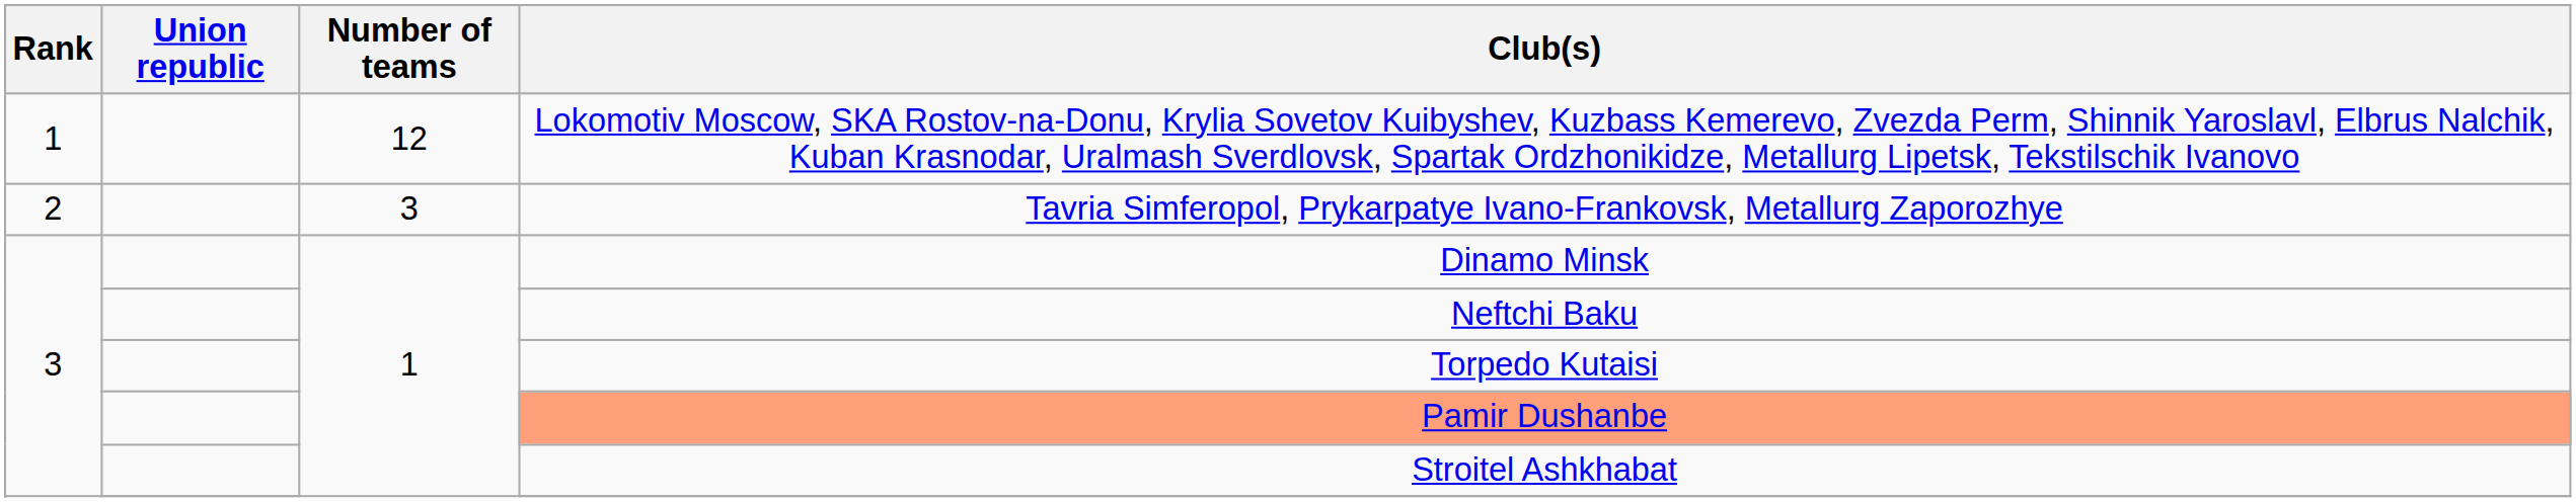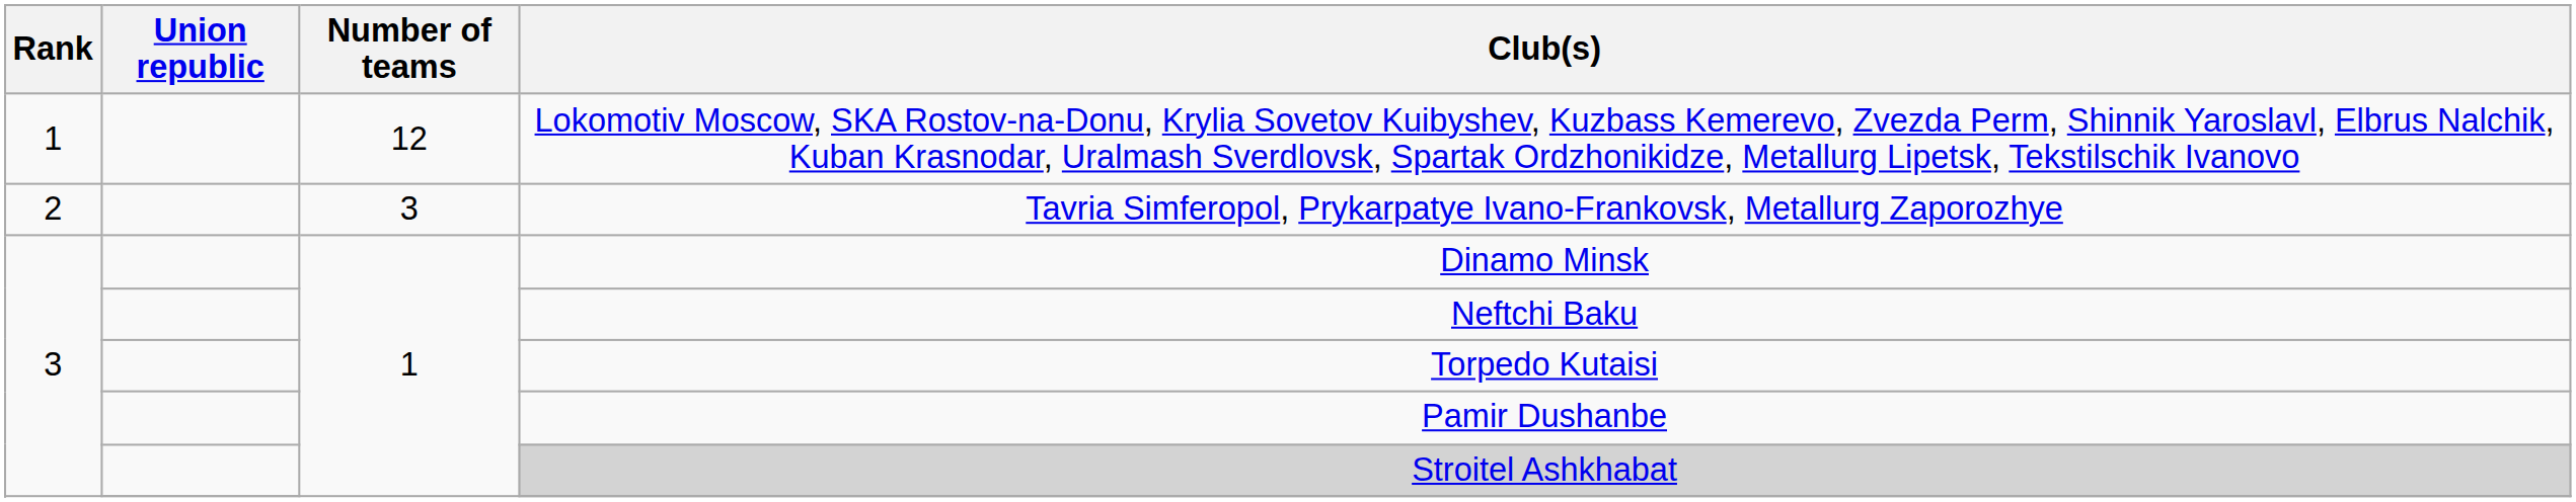Pamir Dushanbe | Club(s): lightsalmon background -> no background
Stroitel Ashkhabat | Club(s): no background -> lightgrey background
